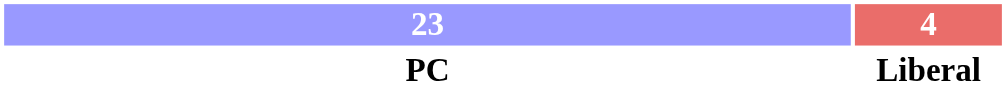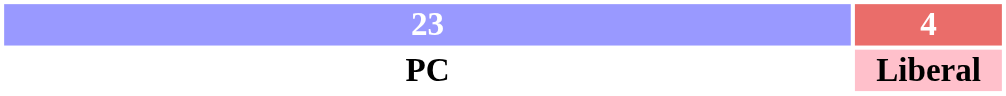PC | 4: no background -> pink background
